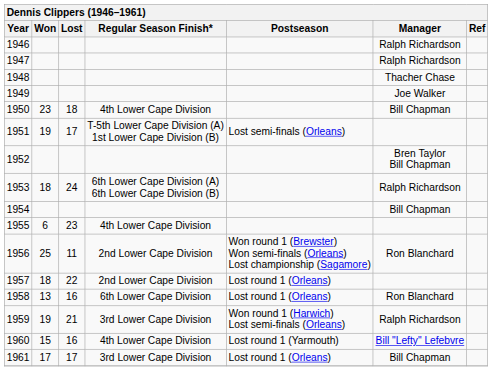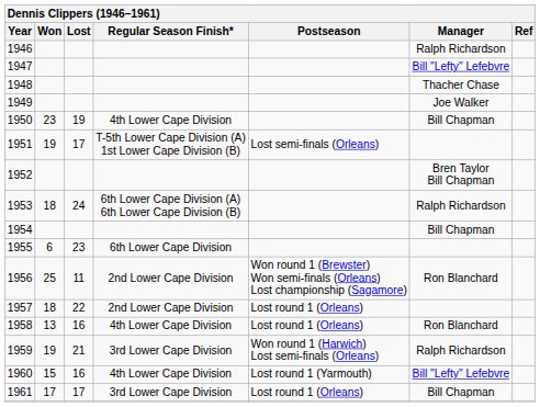1947 | Manager: Ralph Richardson -> Bill "Lefty" Lefebvre
1950 | Lost: 18 -> 19
1955 | Regular Season Finish*: 4th Lower Cape Division -> 6th Lower Cape Division
1958 | Regular Season Finish*: 6th Lower Cape Division -> 4th Lower Cape Division
